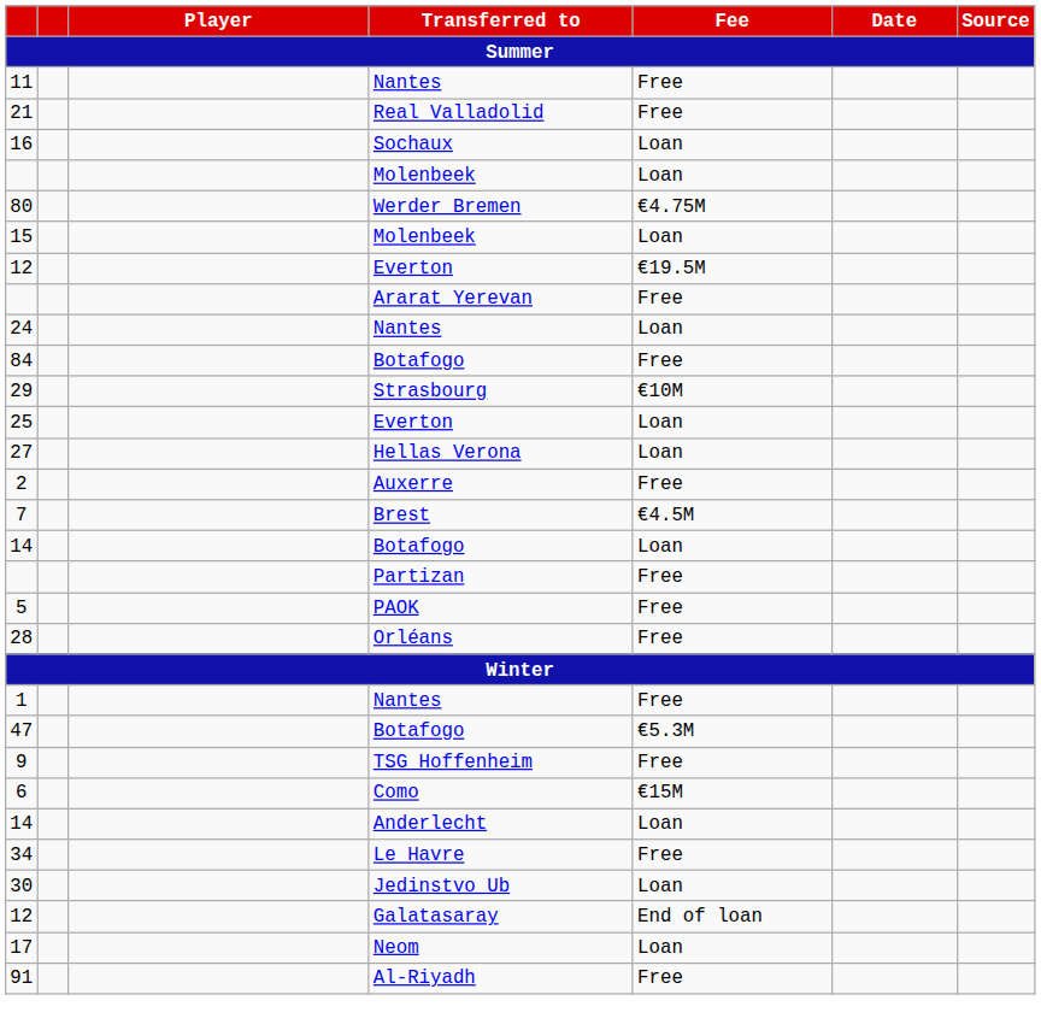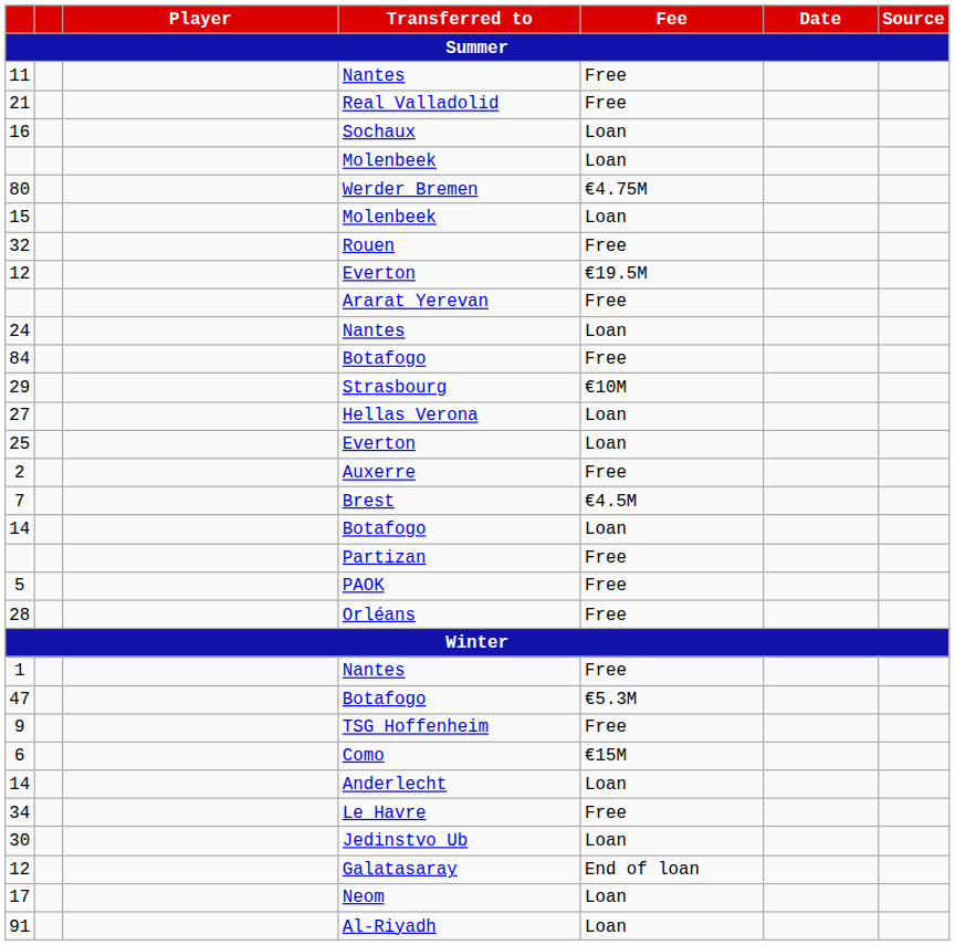+ row: 32 | Rouen | Free
rows swapped: 27 <-> 25
91 | Fee: Free -> Loan
